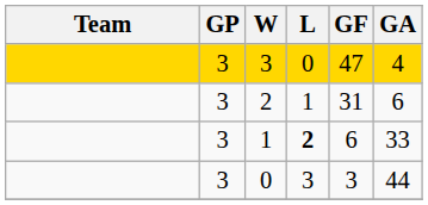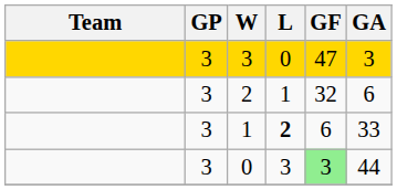row 2 | GA: 4 -> 3
row 3 | GF: 31 -> 32
row 5 | GF: no background -> lightgreen background
